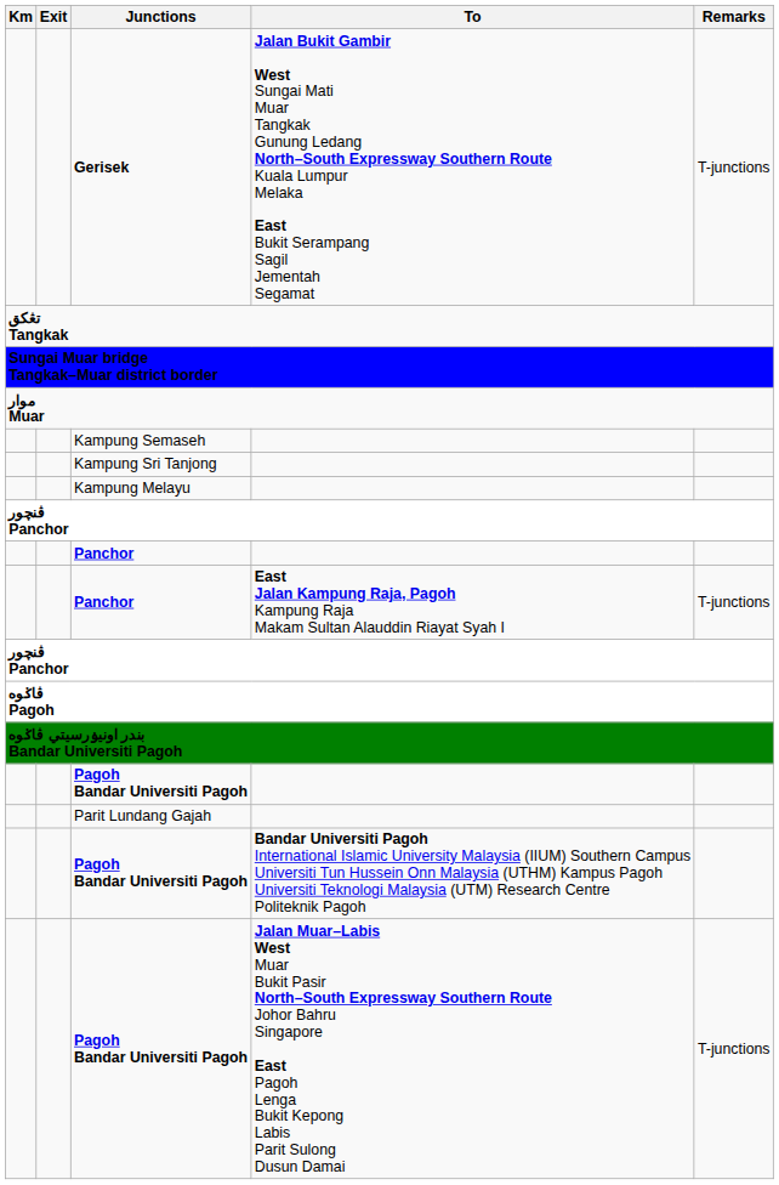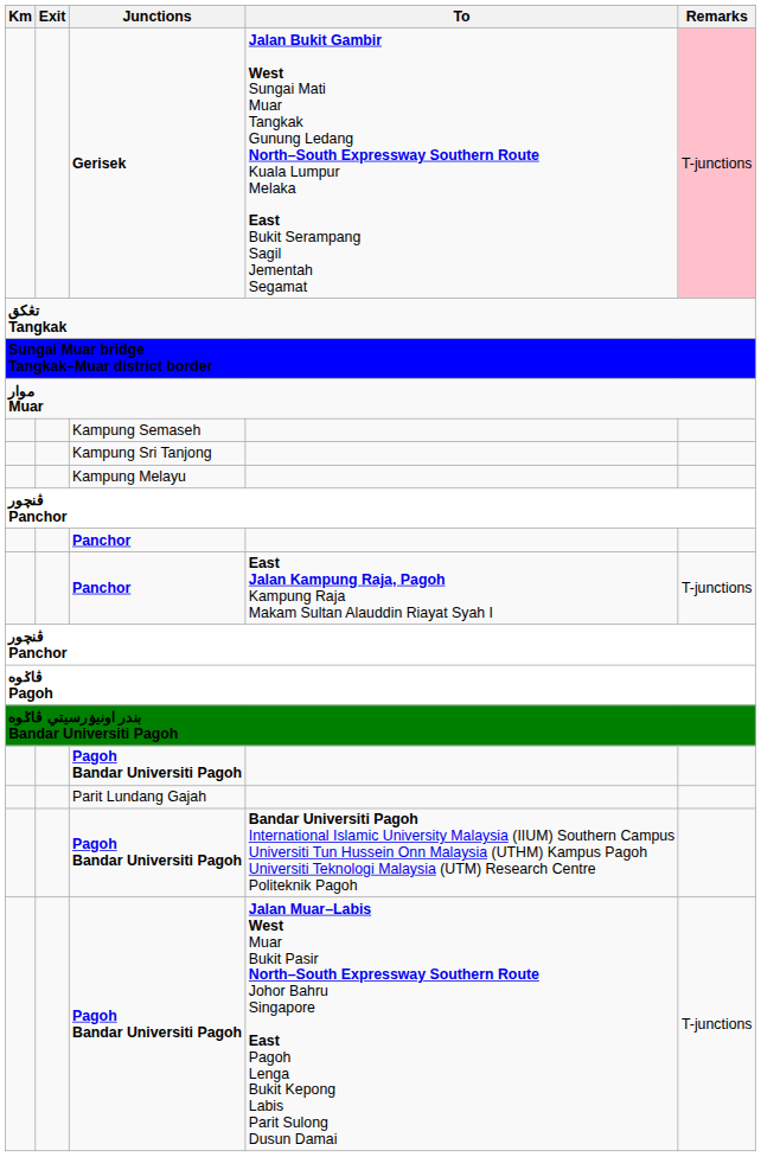Gerisek | Remarks: no background -> pink background
